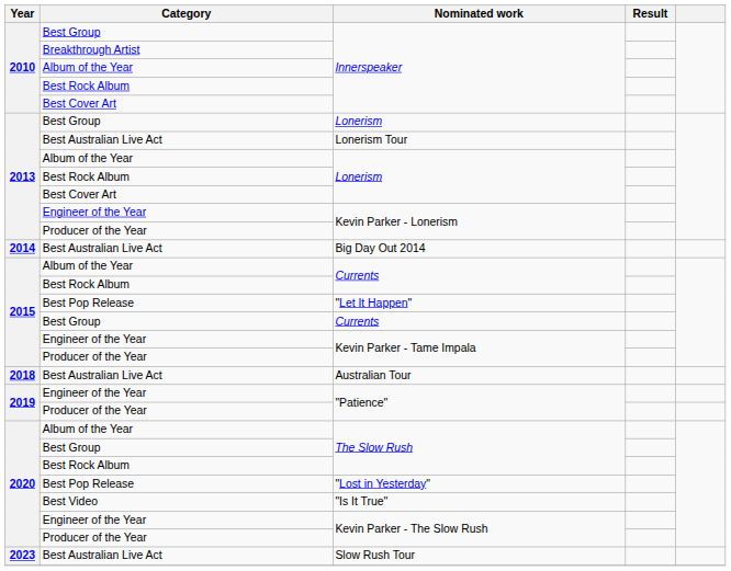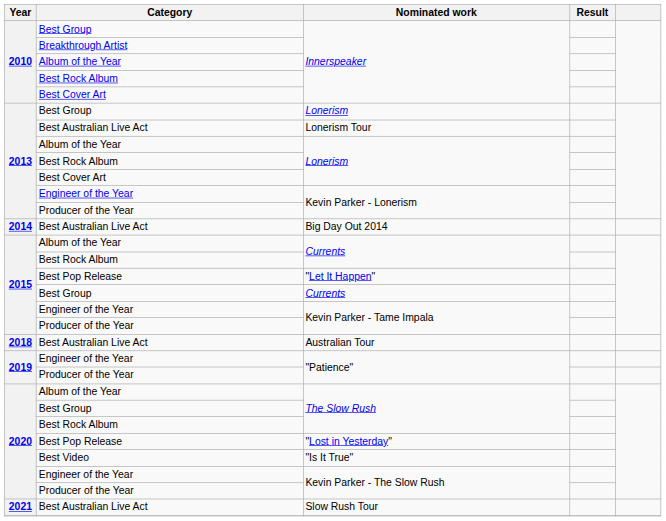Slow Rush Tour | Year: 2023 -> 2021
